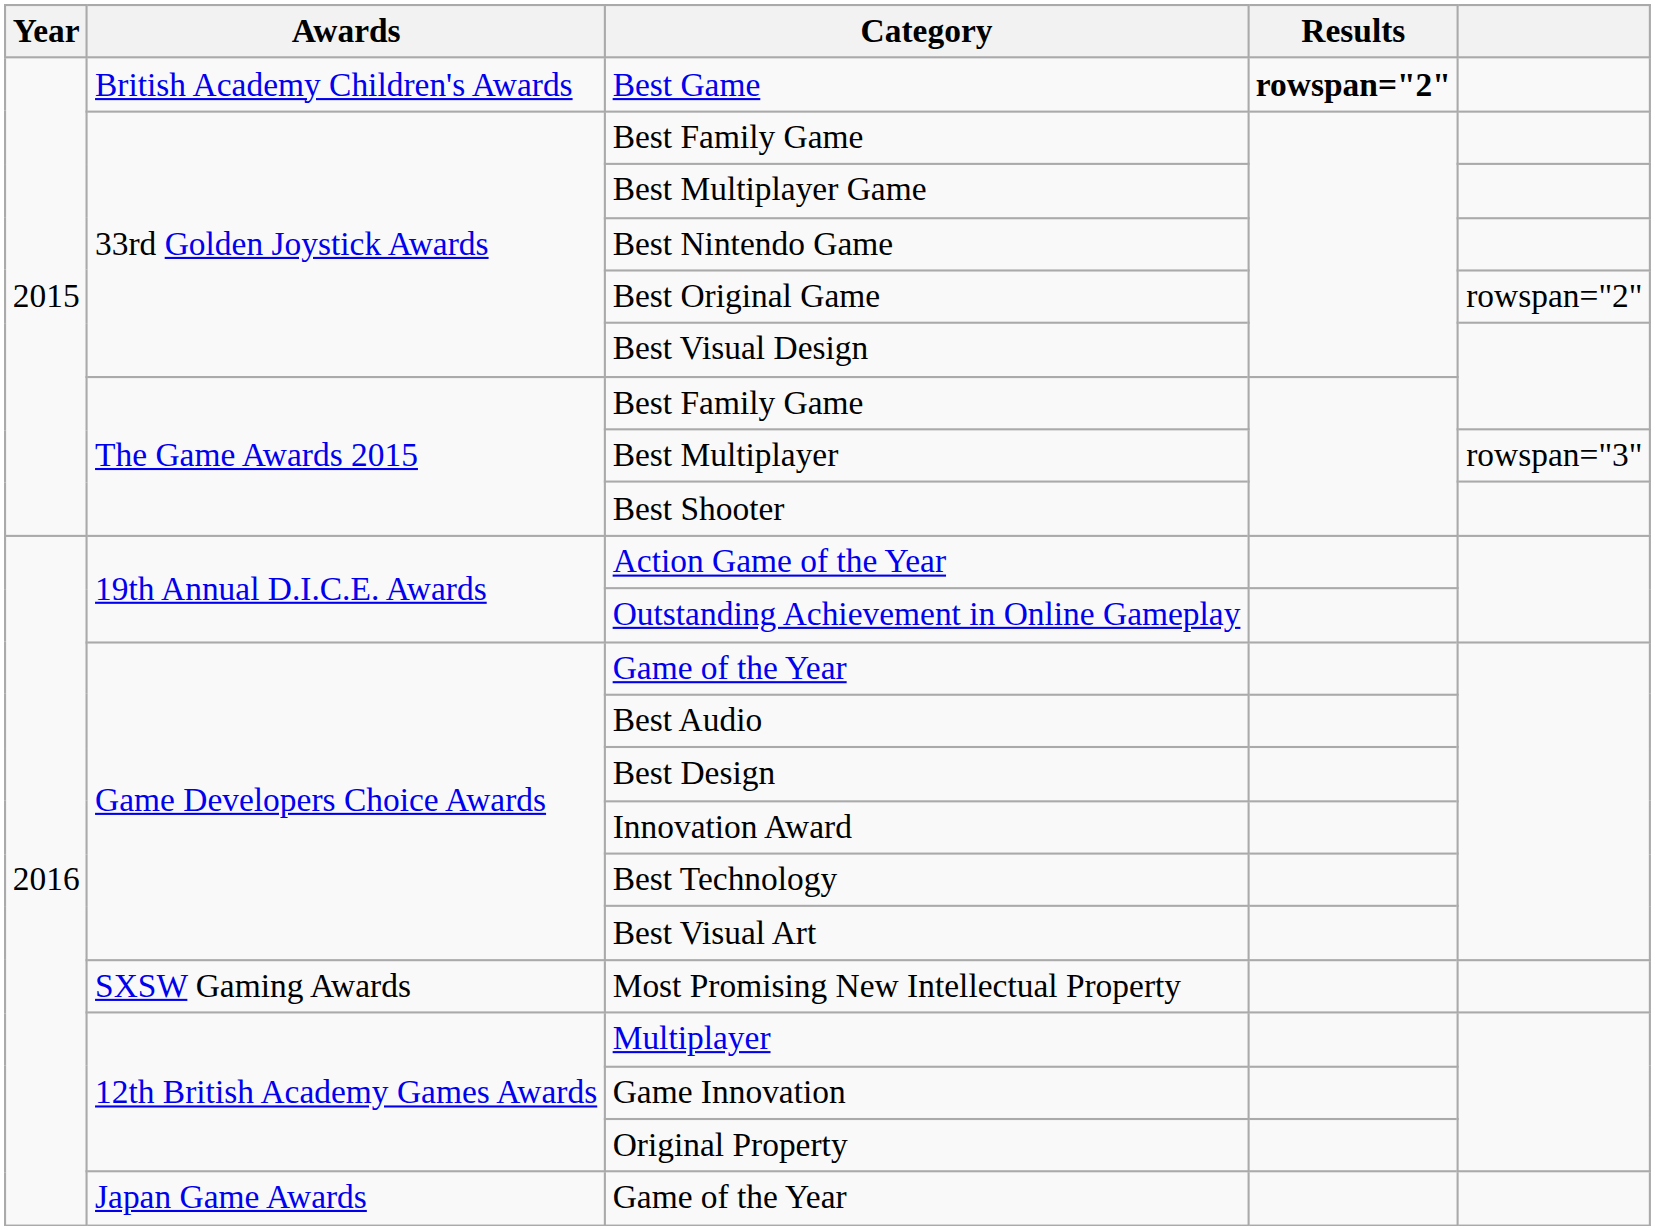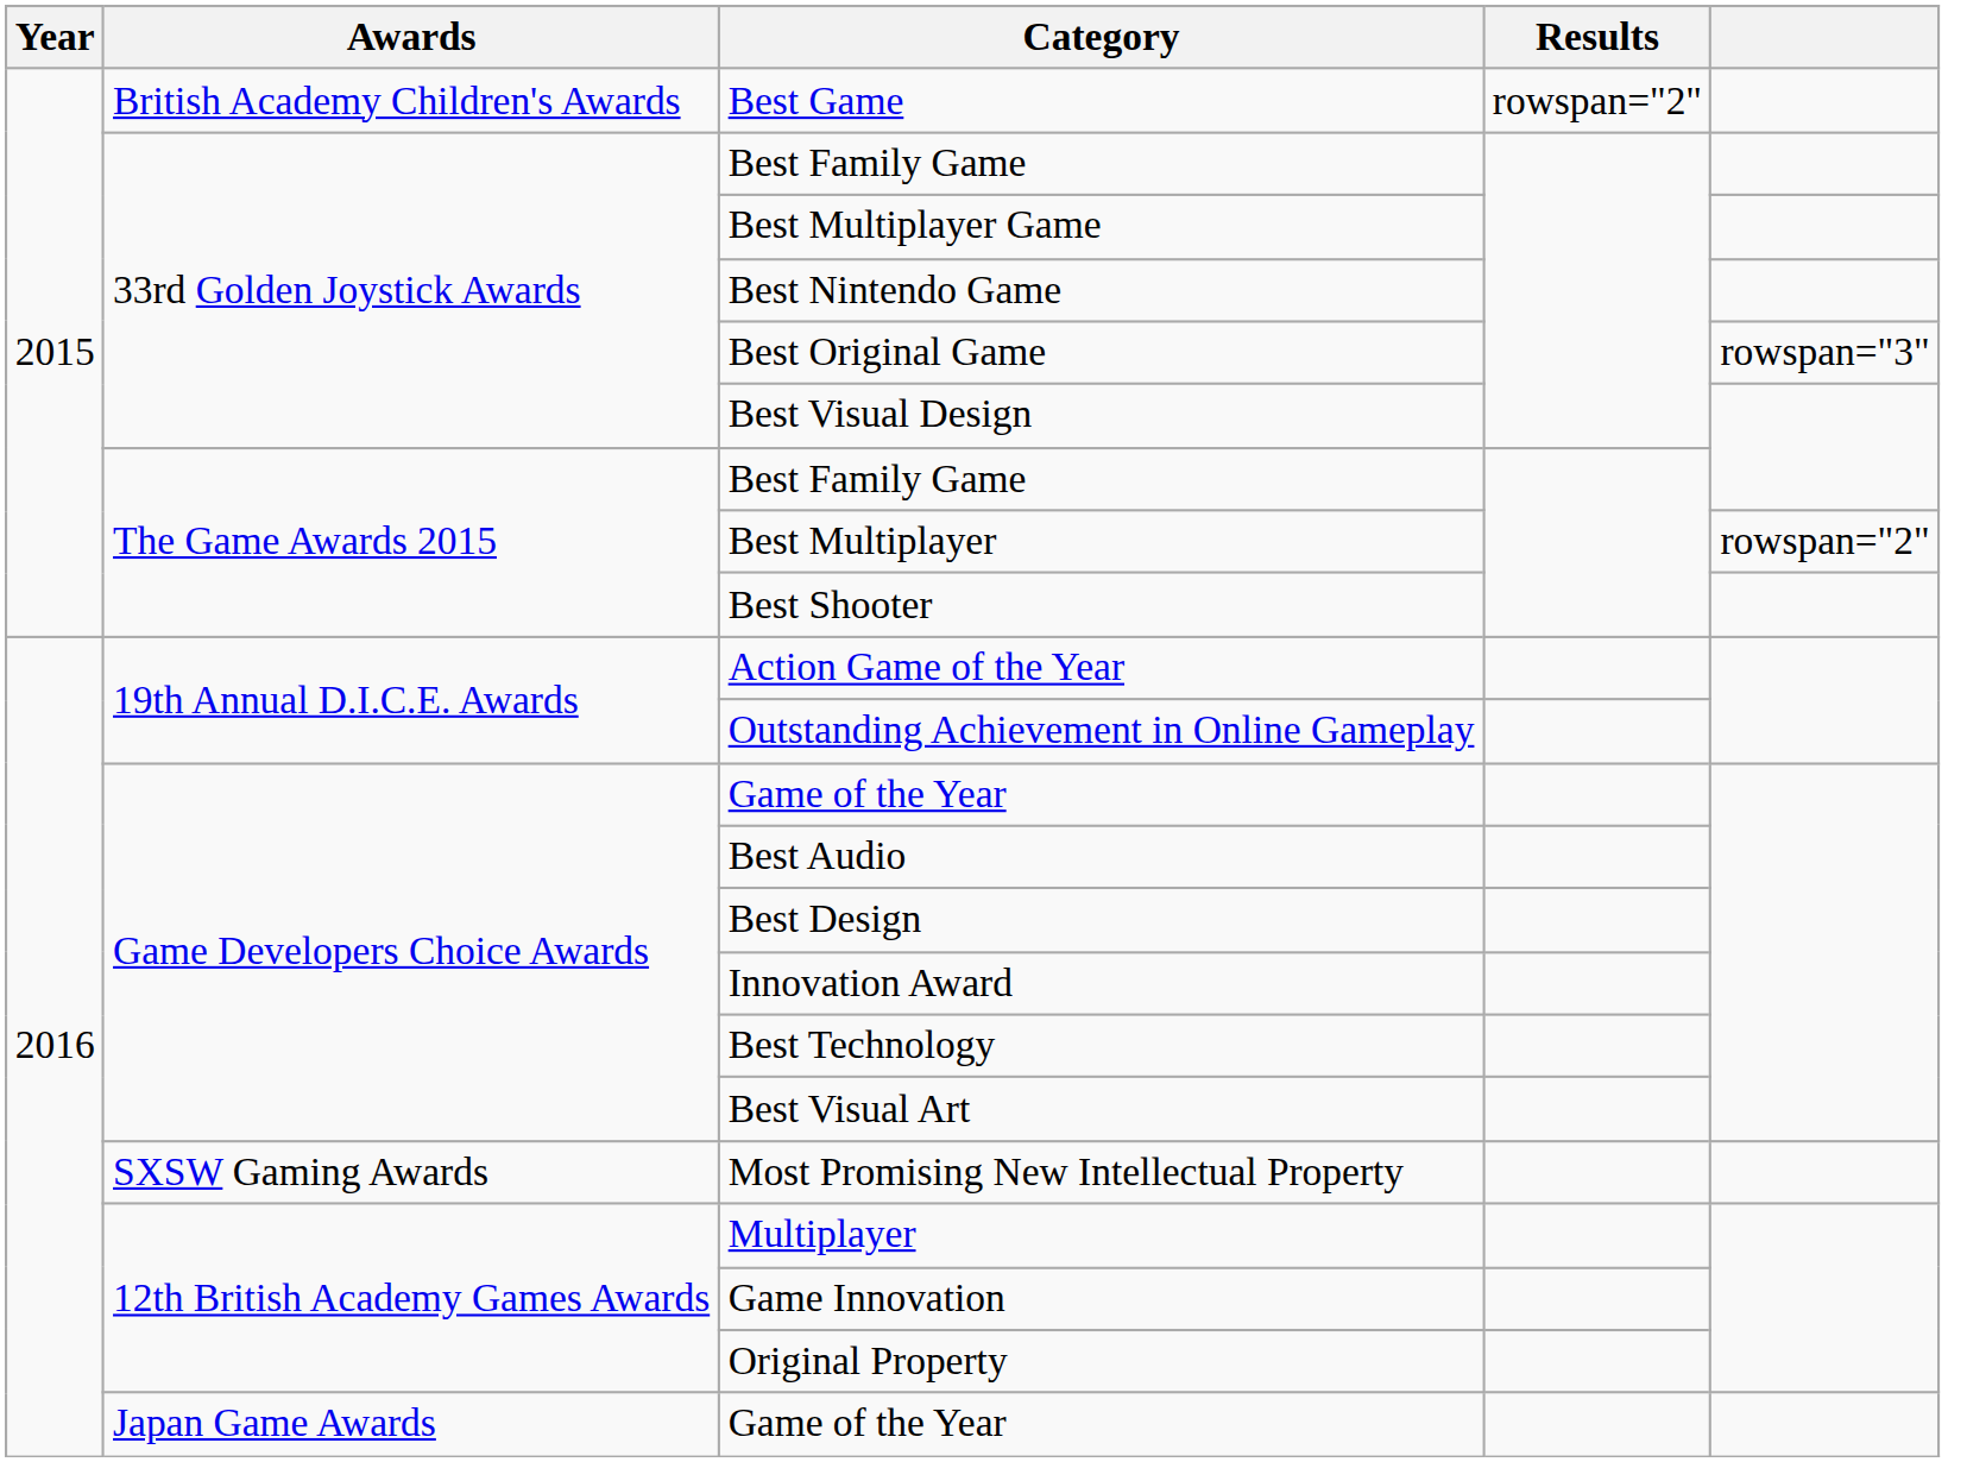Best Game | Results: bold -> normal
Best Original Game | column 5: rowspan="2" -> rowspan="3"
Best Multiplayer | column 5: rowspan="3" -> rowspan="2"
